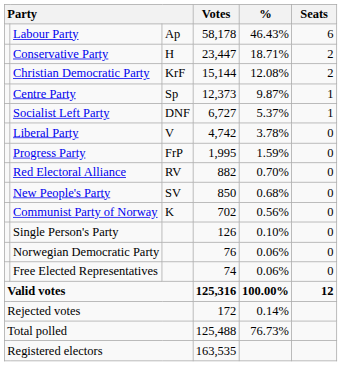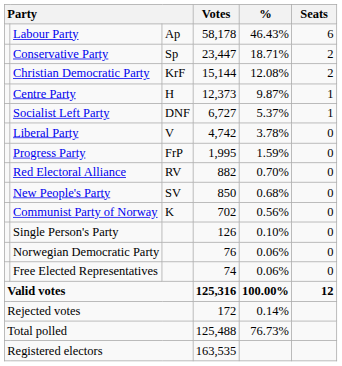Conservative Party | column 3: H -> Sp
Centre Party | column 3: Sp -> H
